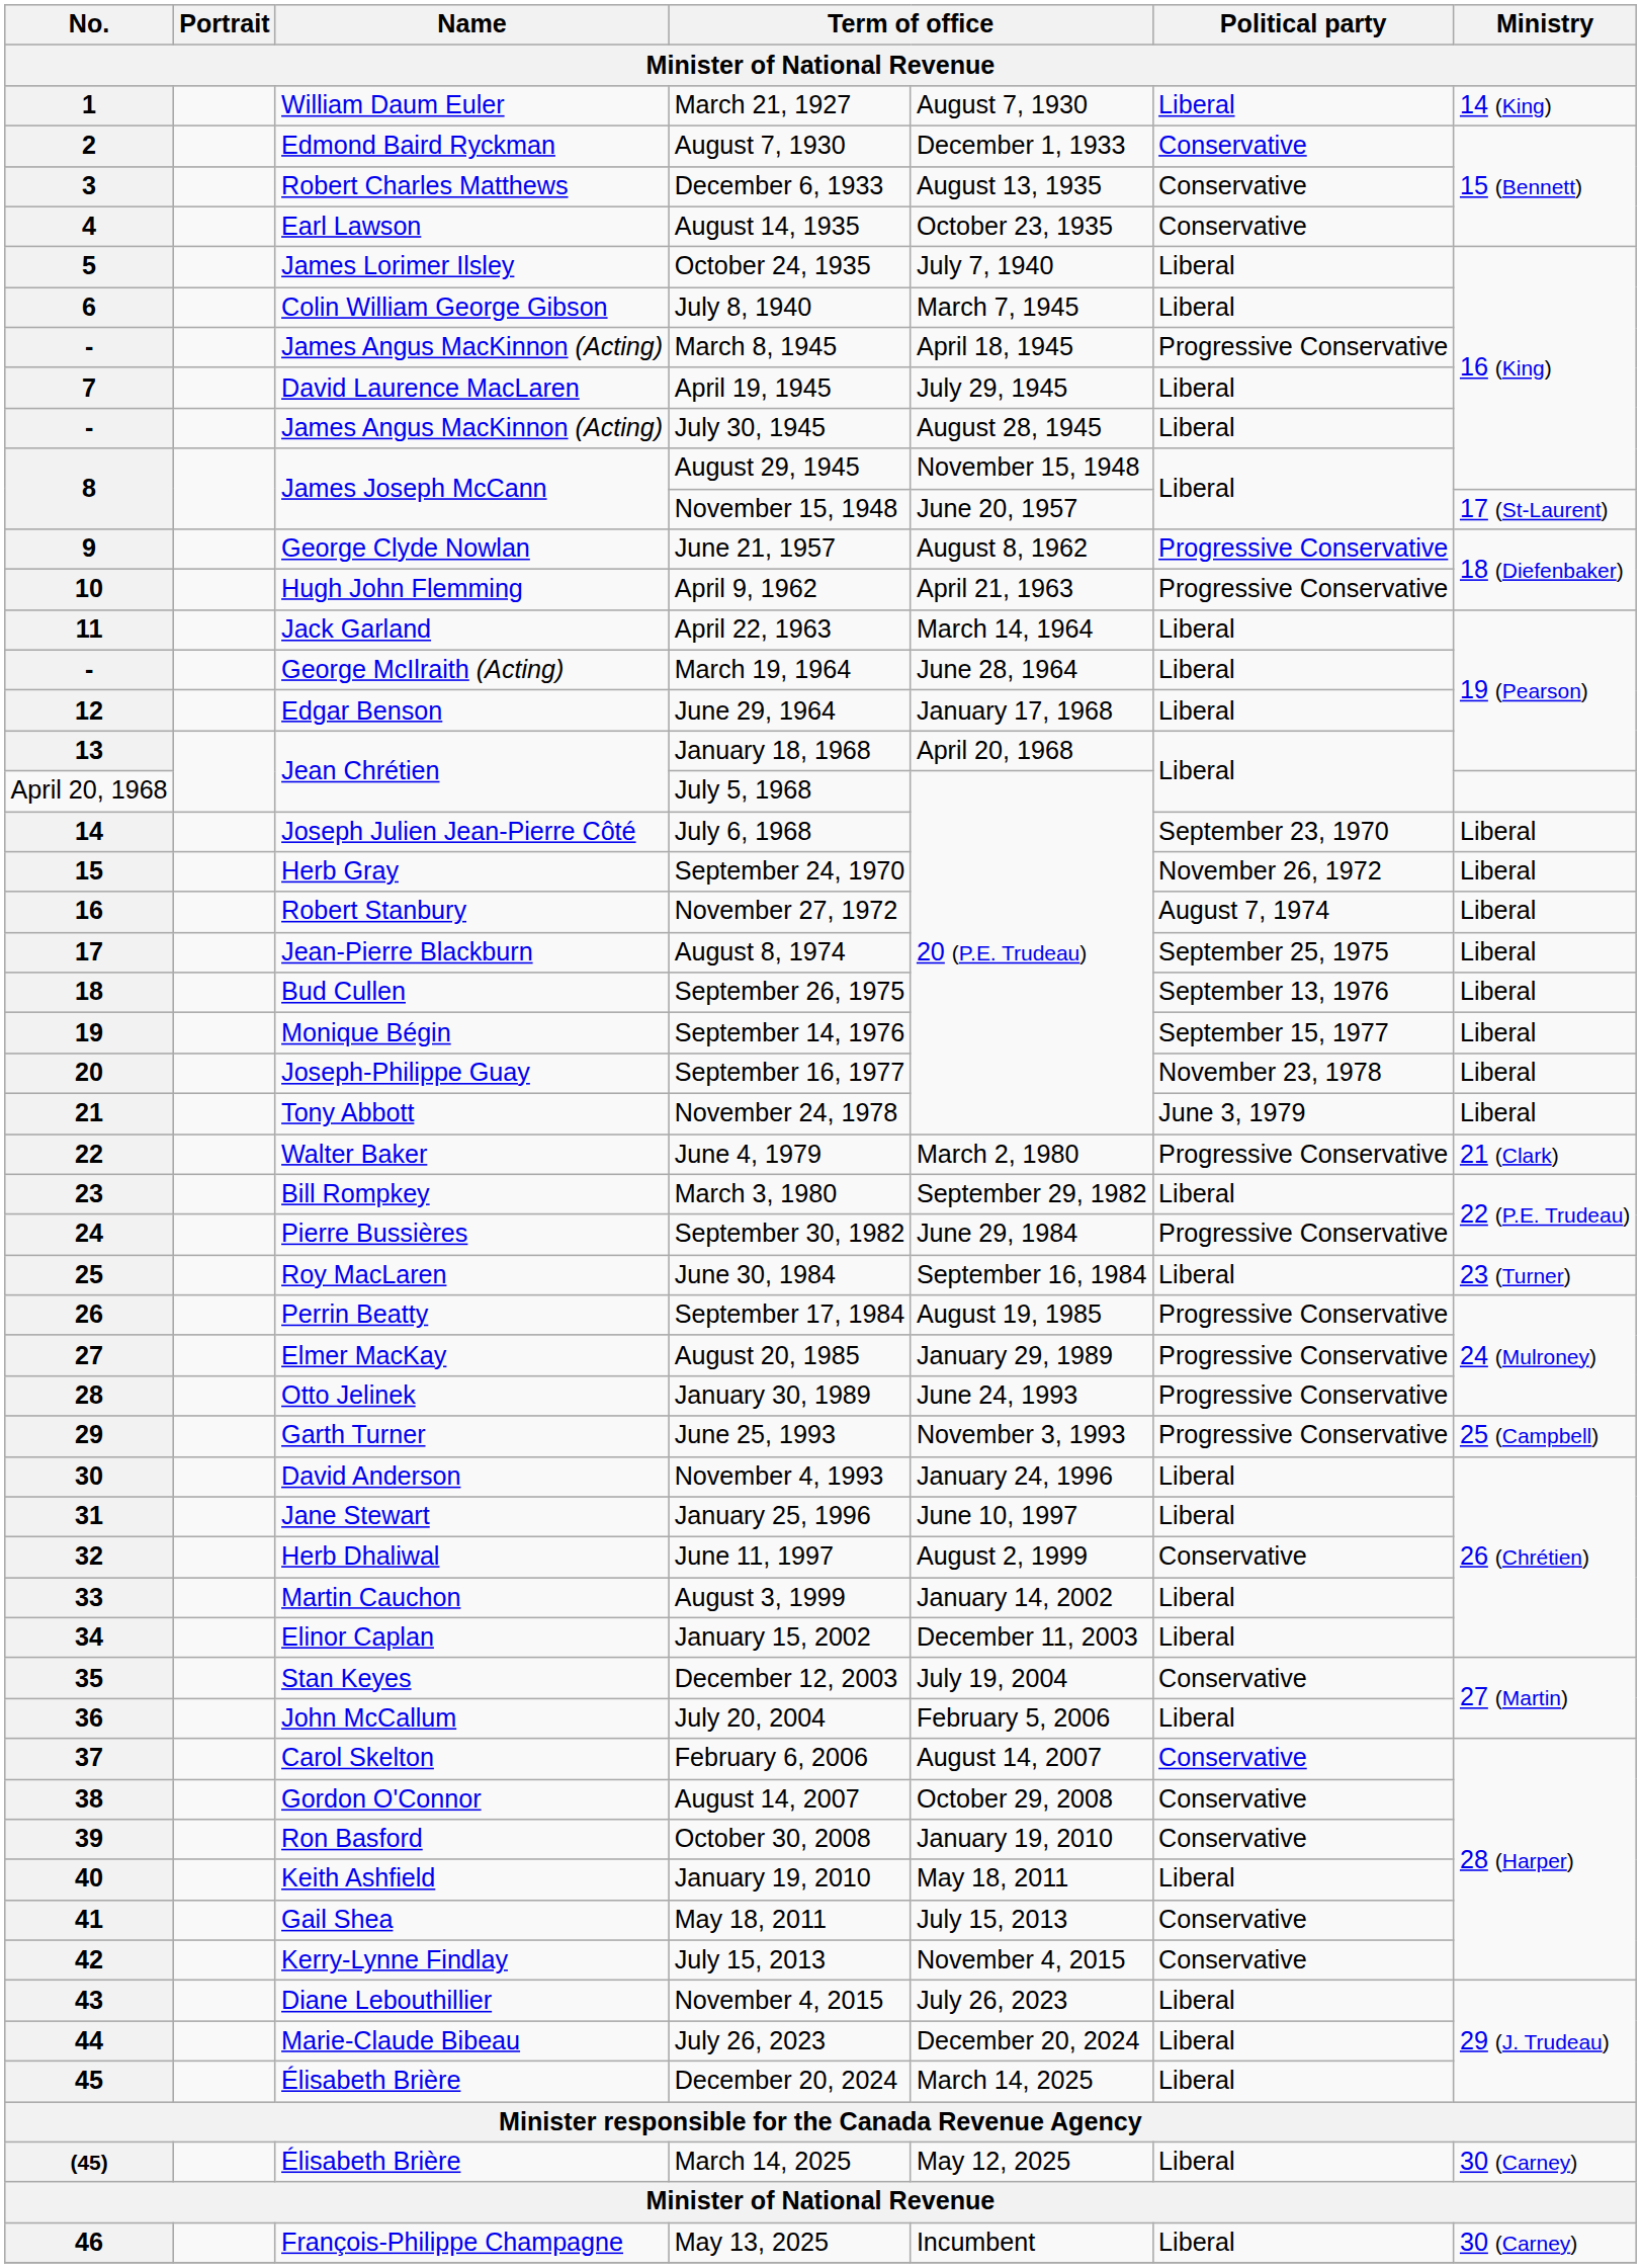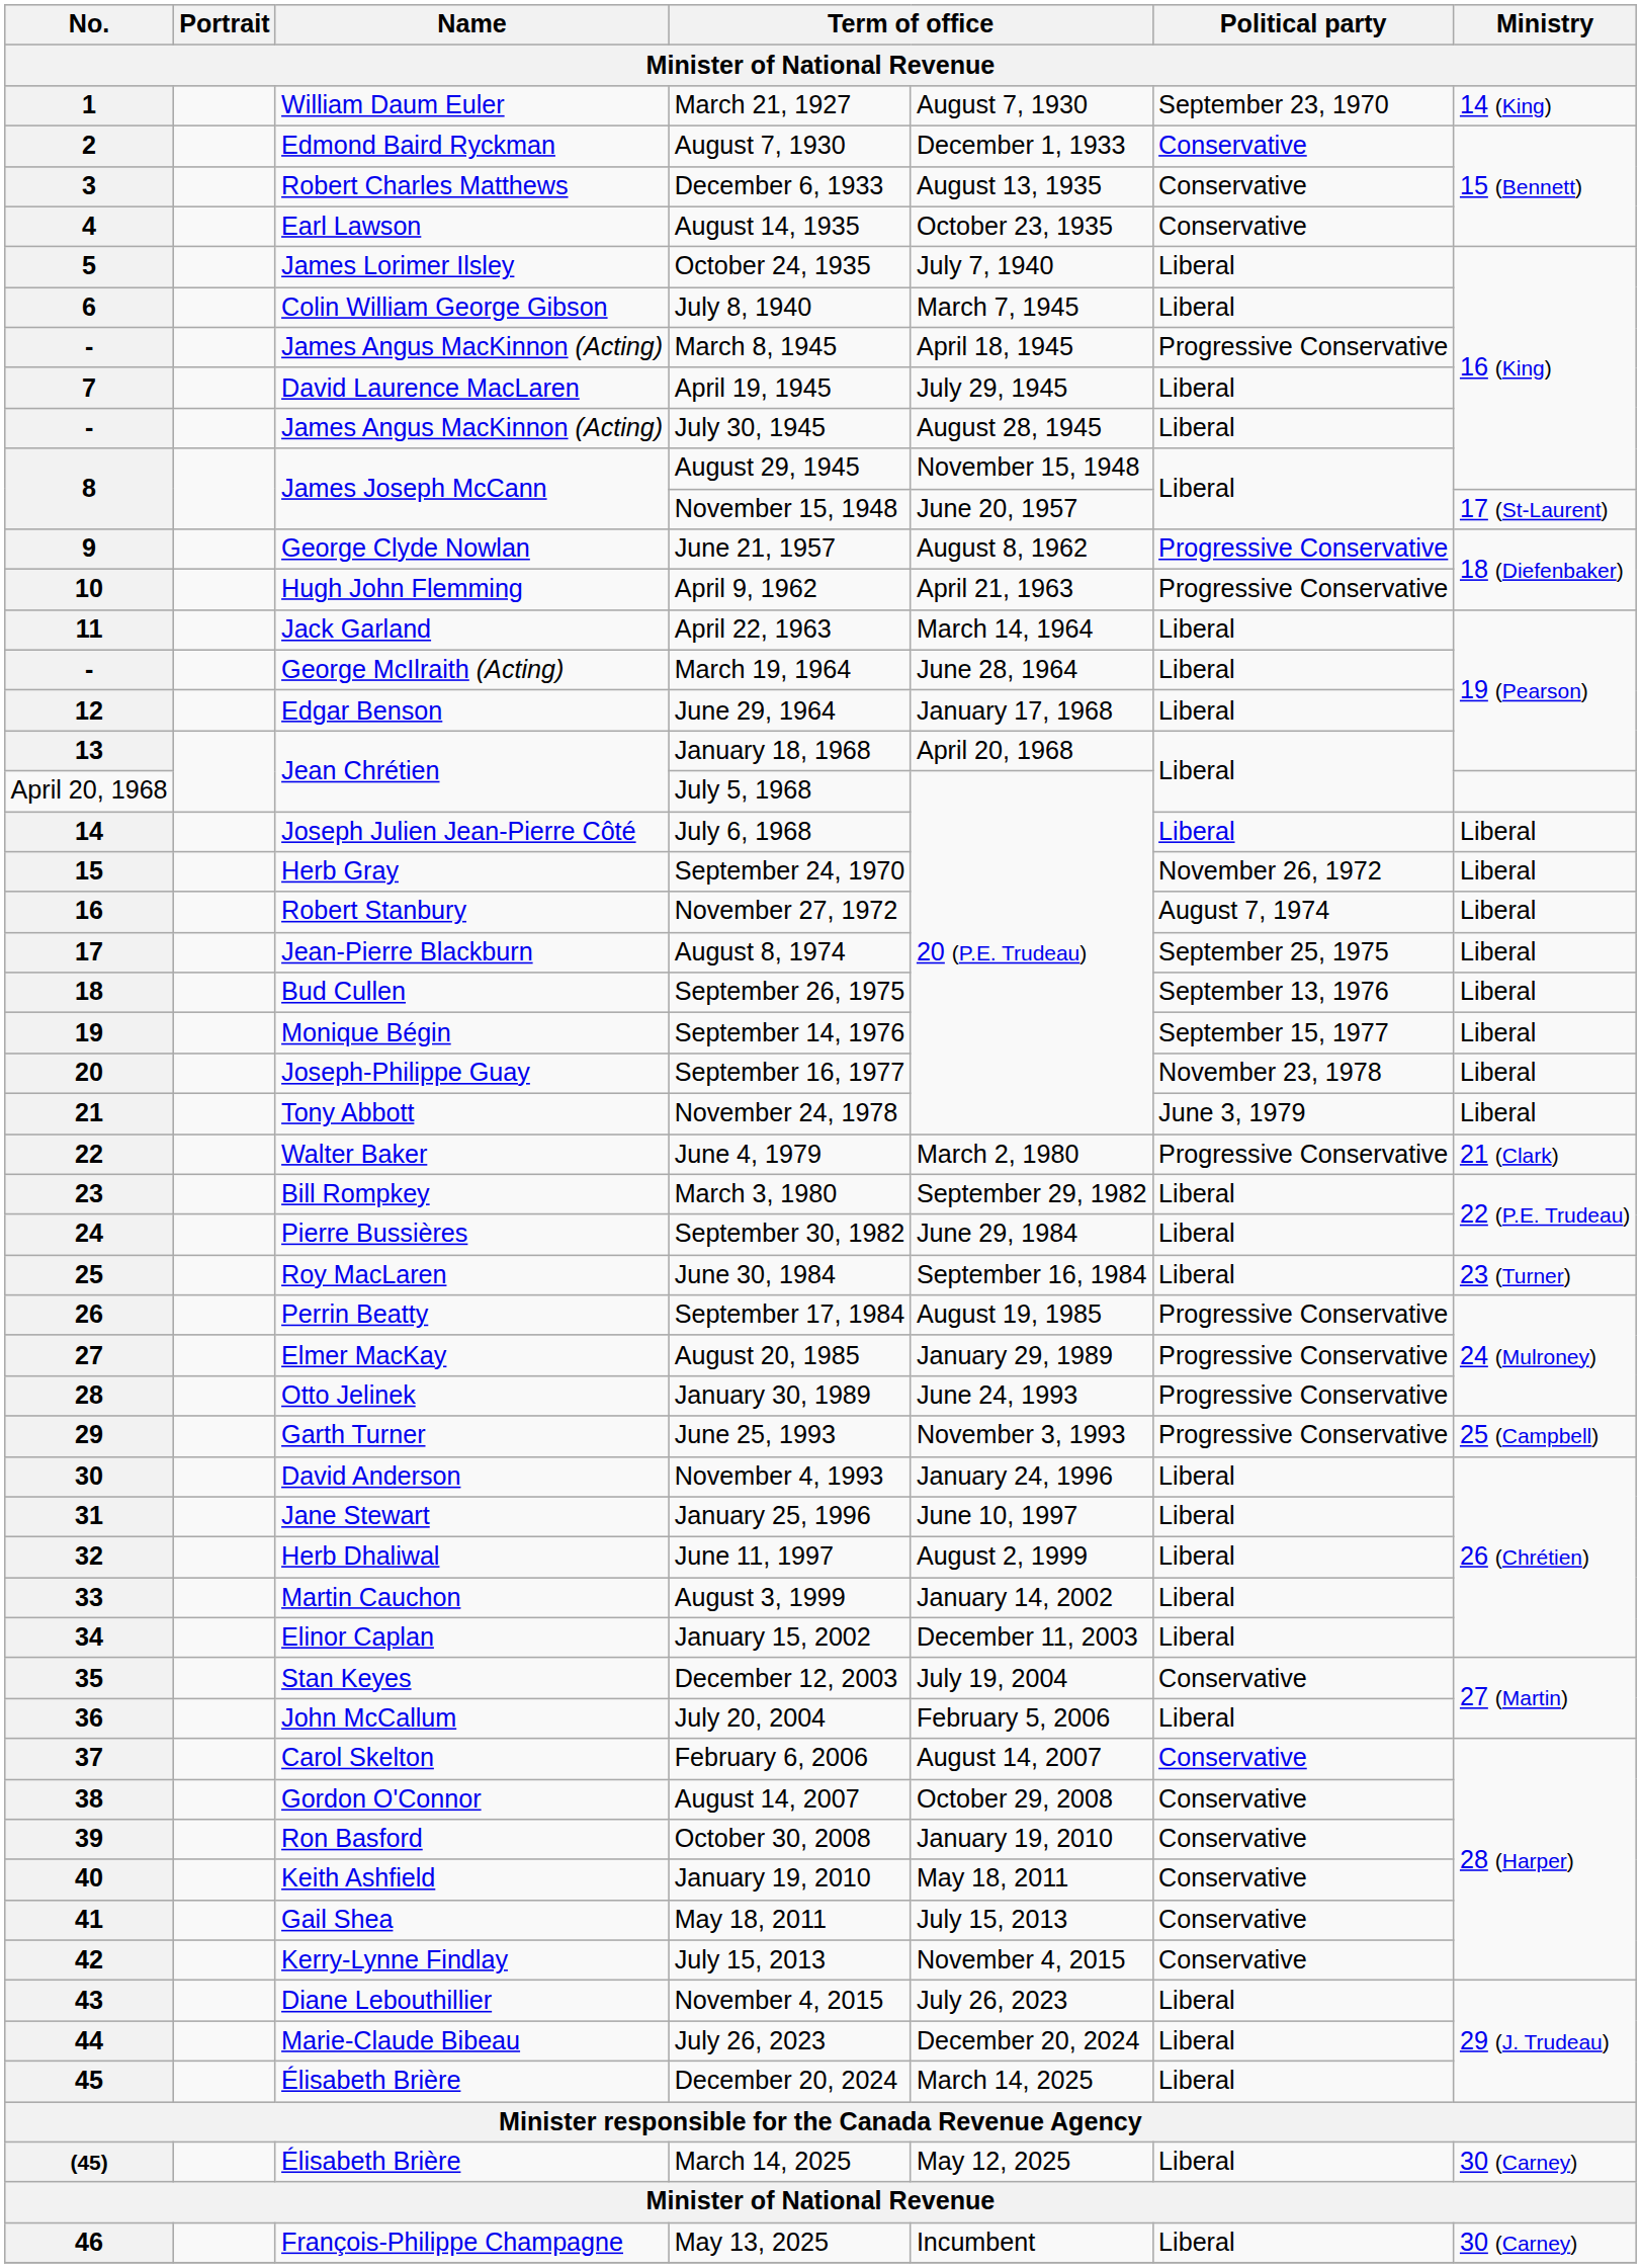1 | Political party: Liberal -> September 23, 1970
14 | Political party: September 23, 1970 -> Liberal
24 | Political party: Progressive Conservative -> Liberal
32 | Political party: Conservative -> Liberal
40 | Political party: Liberal -> Conservative
